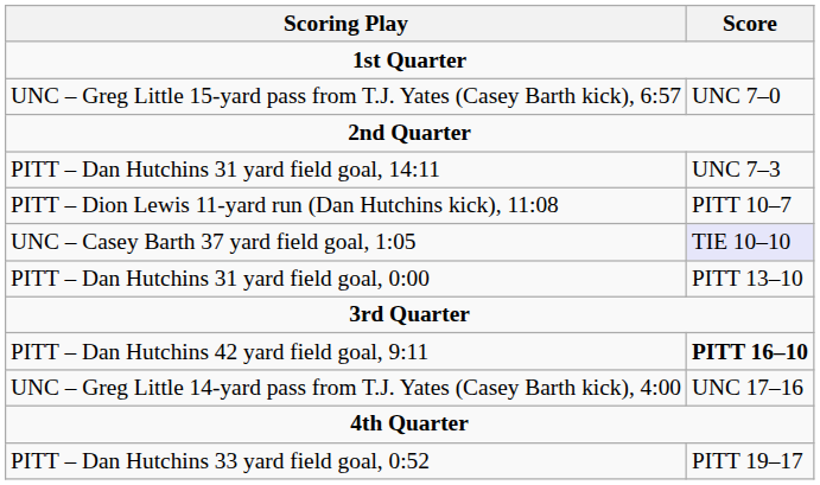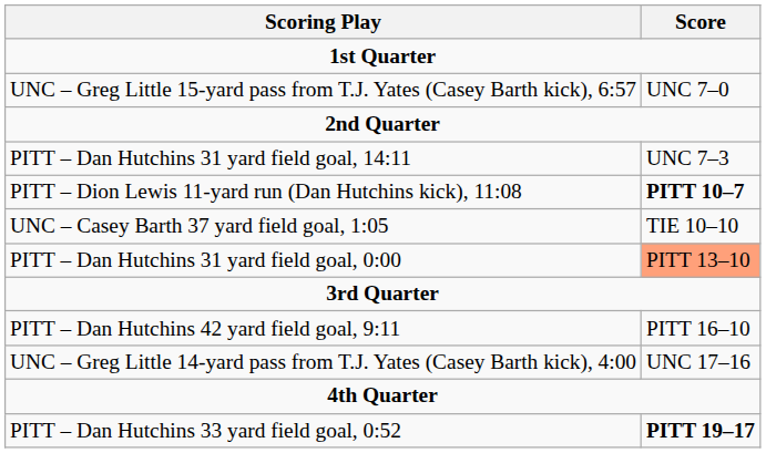PITT – Dion Lewis 11-yard run (Dan Hutchins kick), 11:08 | Score: normal -> bold
UNC – Casey Barth 37 yard field goal, 1:05 | Score: lavender background -> no background
PITT – Dan Hutchins 31 yard field goal, 0:00 | Score: no background -> lightsalmon background
PITT – Dan Hutchins 42 yard field goal, 9:11 | Score: bold -> normal
PITT – Dan Hutchins 33 yard field goal, 0:52 | Score: normal -> bold
